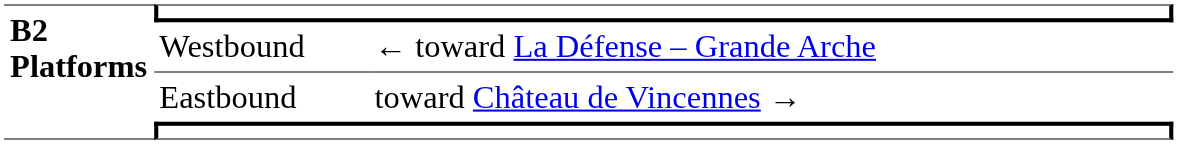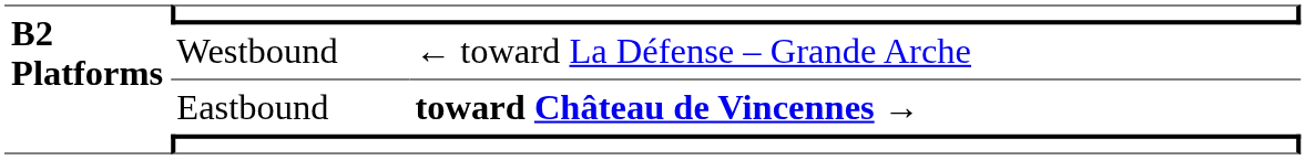Eastbound | column 3: normal -> bold
